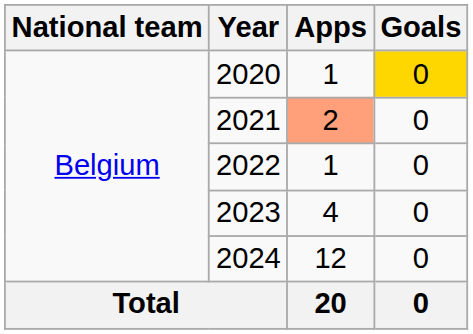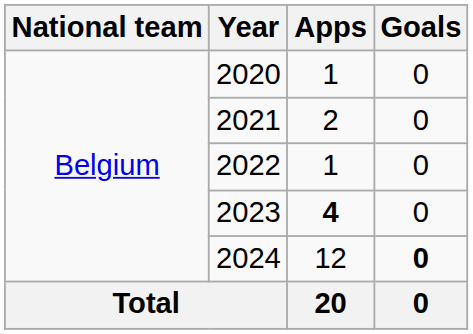2020 | Goals: gold background -> no background
2021 | Apps: lightsalmon background -> no background
2023 | Apps: normal -> bold
2024 | Goals: normal -> bold
